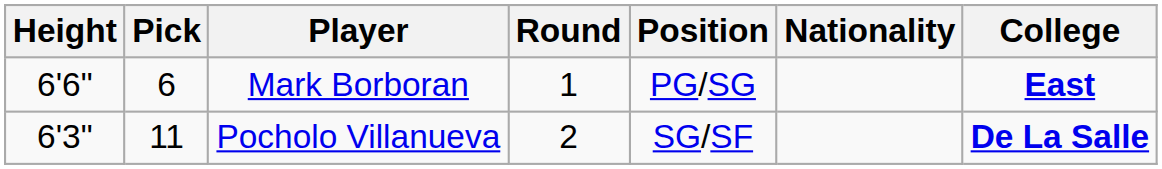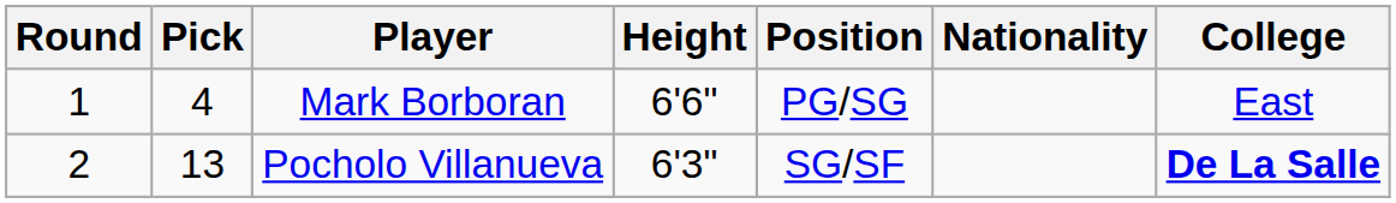columns swapped: Round <-> Height
Mark Borboran | Pick: 6 -> 4
Mark Borboran | College: bold -> normal
Pocholo Villanueva | Pick: 11 -> 13
